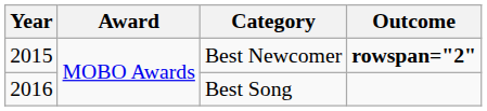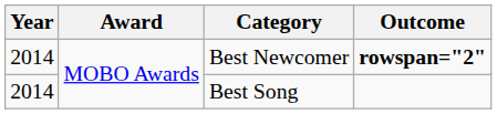Best Newcomer | Year: 2015 -> 2014
Best Song | Year: 2016 -> 2014
